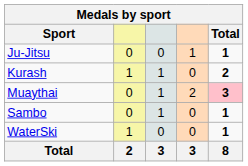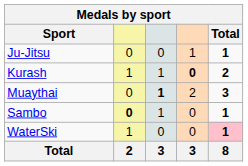Kurash | column 4: normal -> bold
Muaythai | column 3: normal -> bold
Muaythai | Total: pink background -> no background
Sambo | column 2: normal -> bold
WaterSki | Total: no background -> pink background
